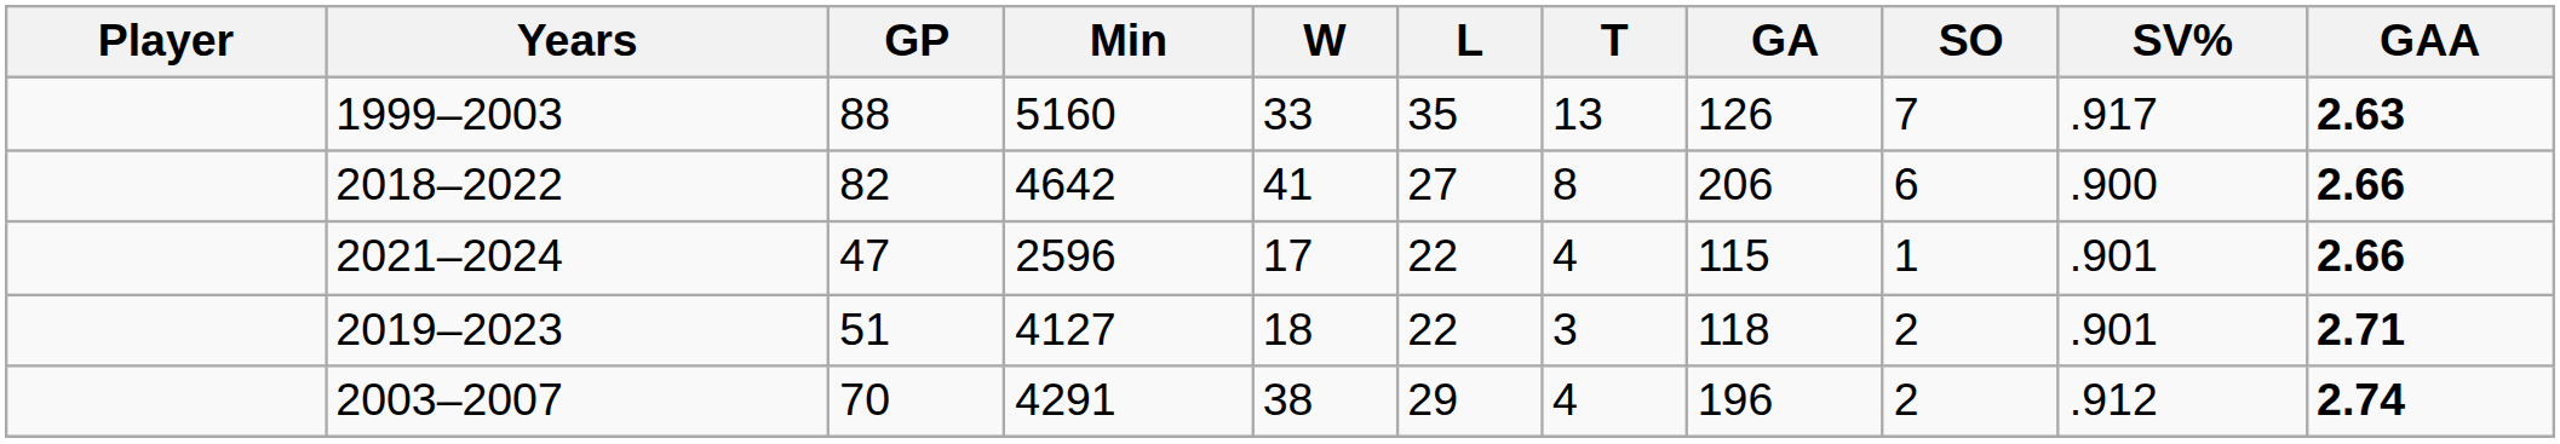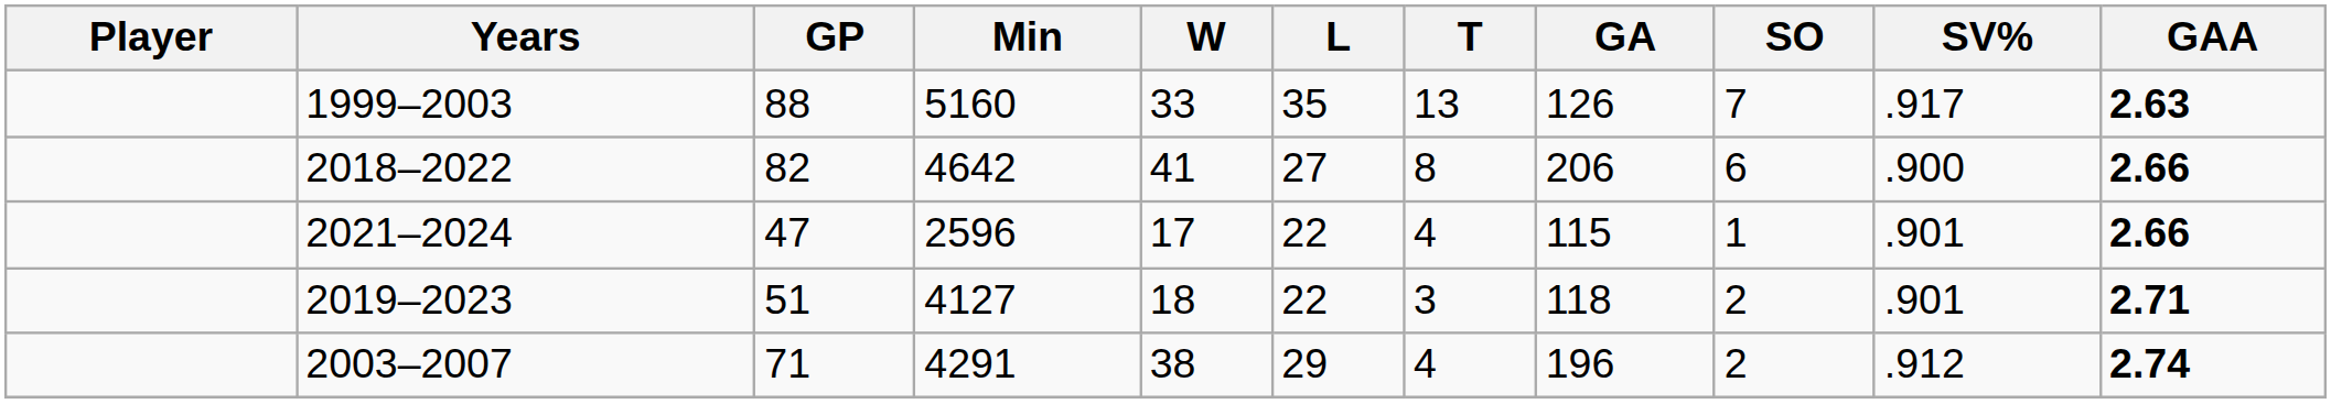2003–2007 | GP: 70 -> 71
